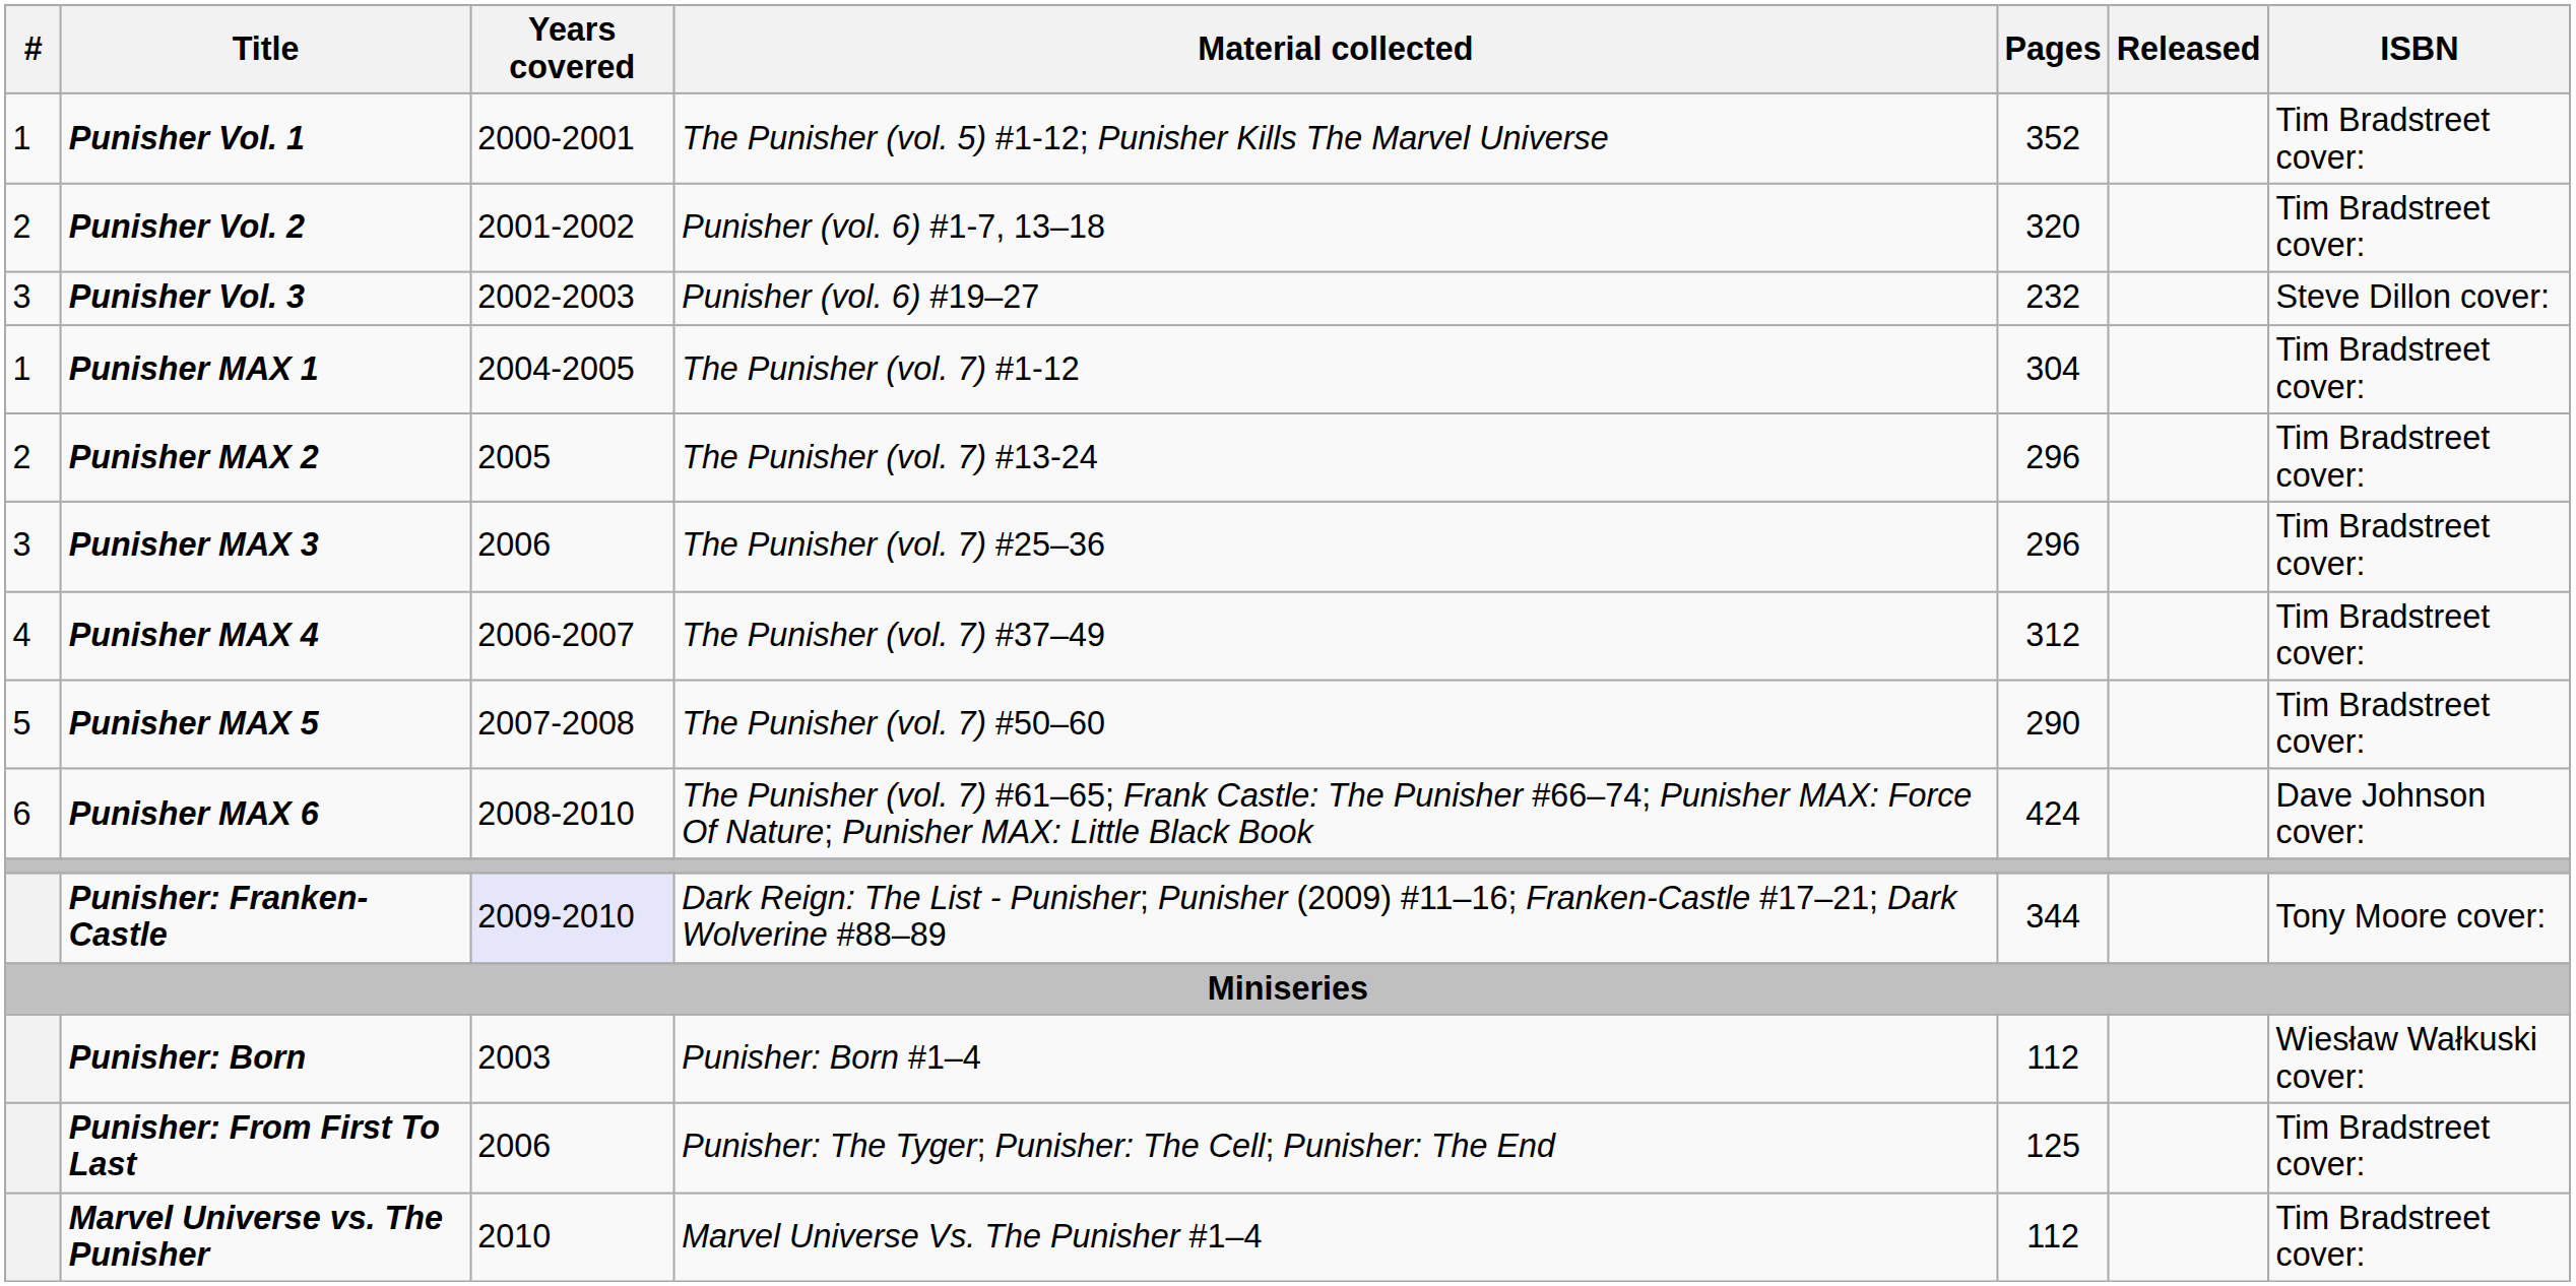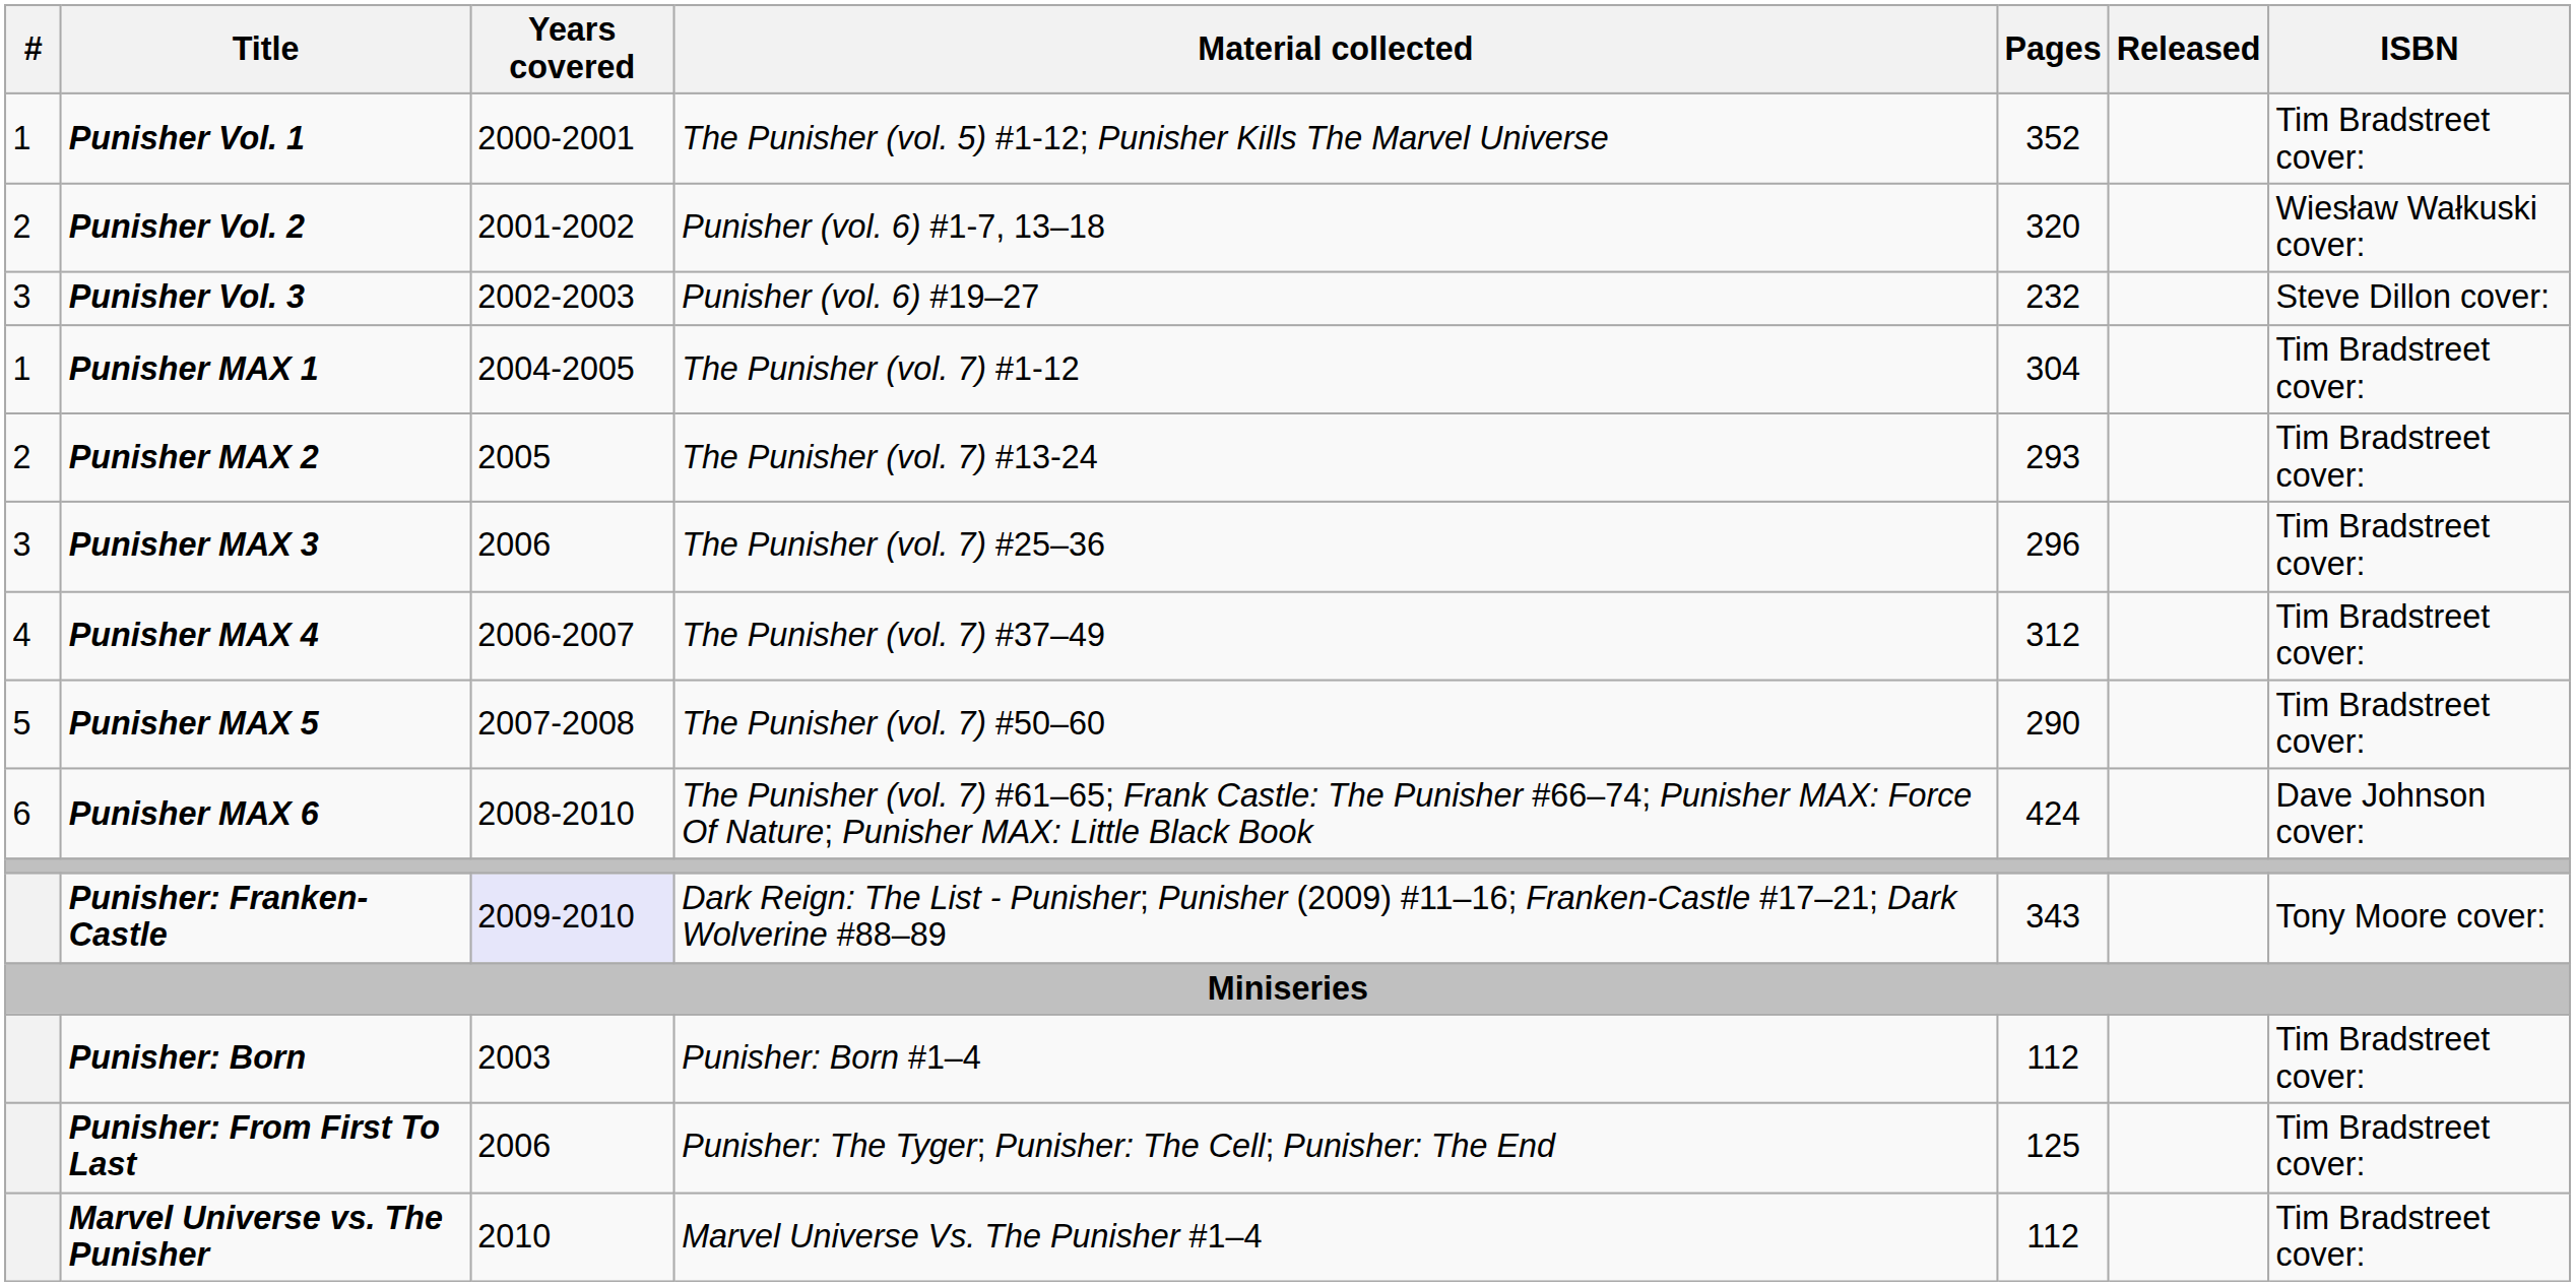Punisher Vol. 2 | ISBN: Tim Bradstreet cover: -> Wiesław Wałkuski cover:
Punisher MAX 2 | Pages: 296 -> 293
Punisher: Franken-Castle | Pages: 344 -> 343
Punisher: Born | ISBN: Wiesław Wałkuski cover: -> Tim Bradstreet cover:
